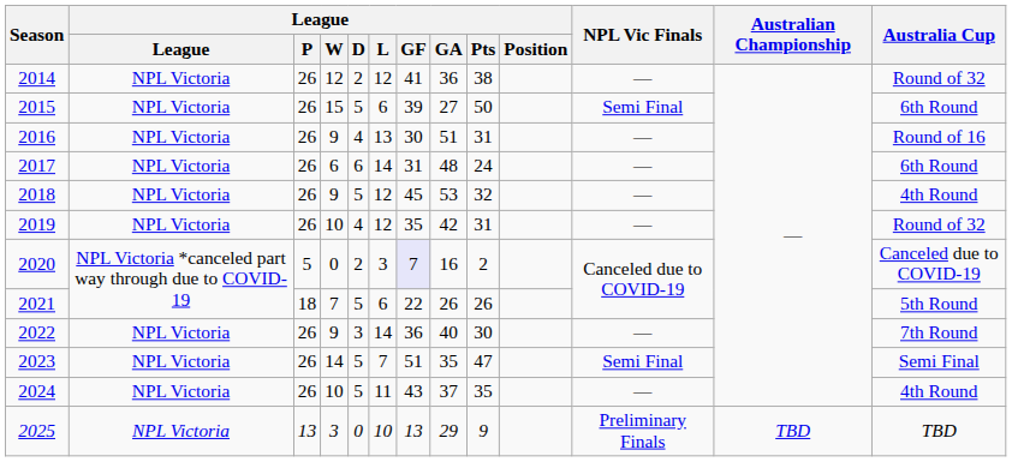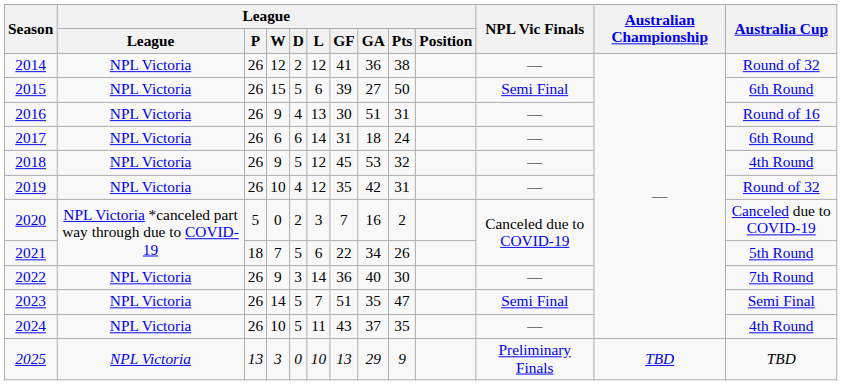2017 | League / GA: 48 -> 18
2020 | League / GF: lavender background -> no background
2021 | League / GA: 26 -> 34
